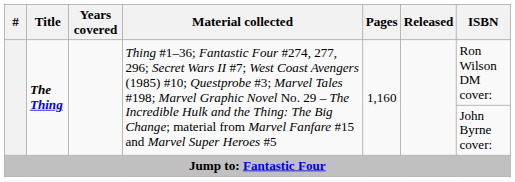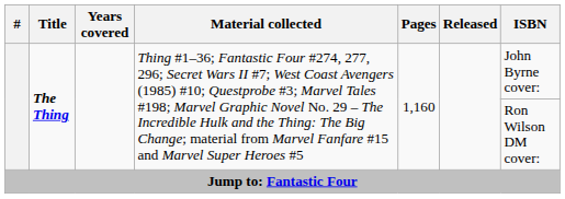row 2 | ISBN: Ron Wilson DM cover: -> John Byrne cover:
row 3 | ISBN: John Byrne cover: -> Ron Wilson DM cover:
